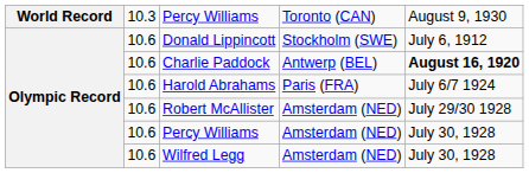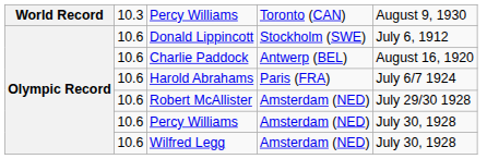Charlie Paddock | column 5: bold -> normal
